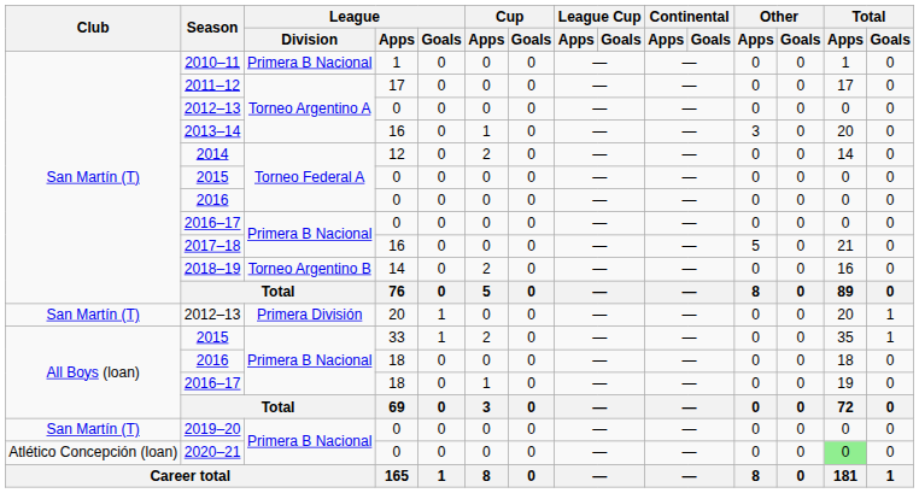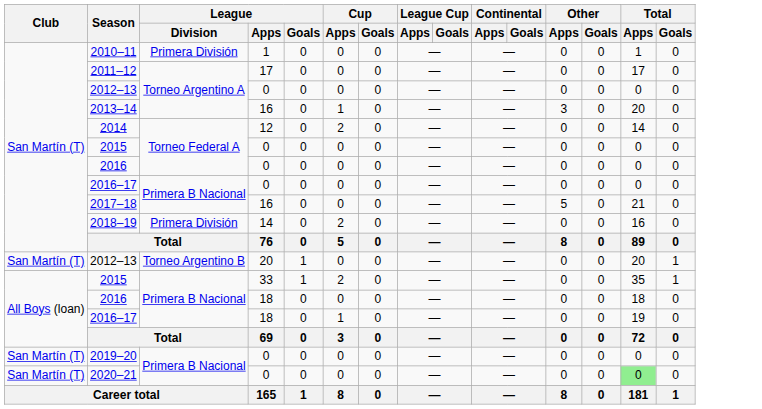2010–11 | League / Division: Primera B Nacional -> Primera División
2018–19 | League / Division: Torneo Argentino B -> Primera División
2012–13 / 20 | League / Division: Primera División -> Torneo Argentino B
2020–21 | Club: Atlético Concepción (loan) -> San Martín (T)
